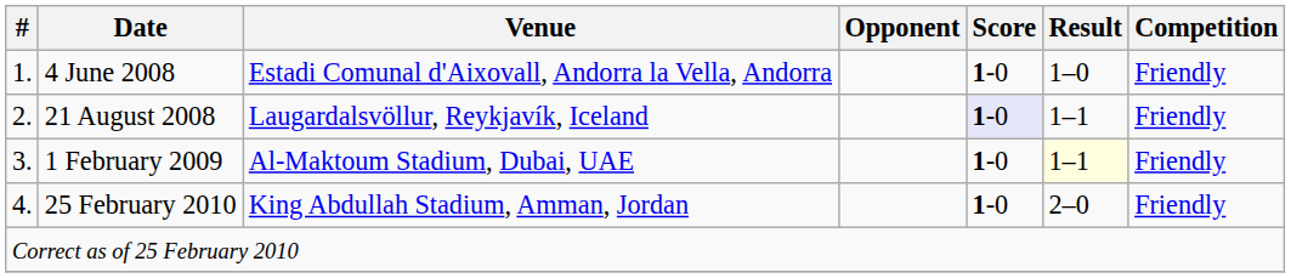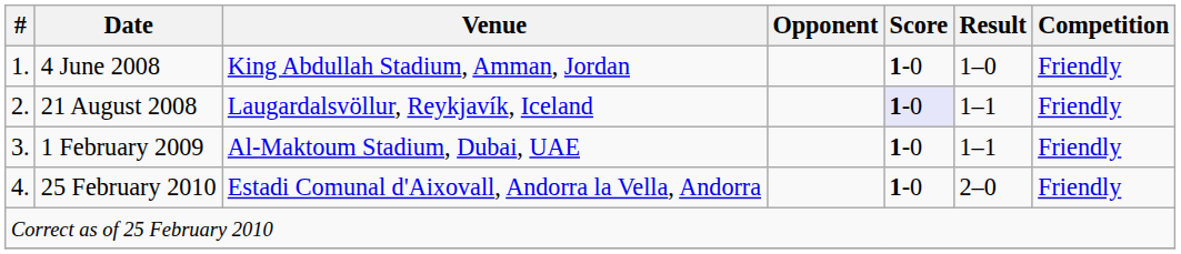4 June 2008 | Venue: Estadi Comunal d'Aixovall, Andorra la Vella, Andorra -> King Abdullah Stadium, Amman, Jordan
1 February 2009 | Result: lightyellow background -> no background
25 February 2010 | Venue: King Abdullah Stadium, Amman, Jordan -> Estadi Comunal d'Aixovall, Andorra la Vella, Andorra
